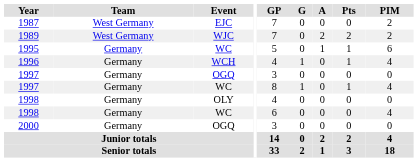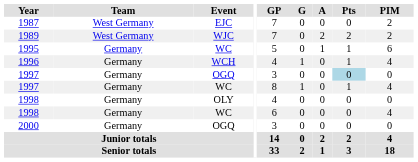1997 / OGQ | Pts: no background -> lightblue background
